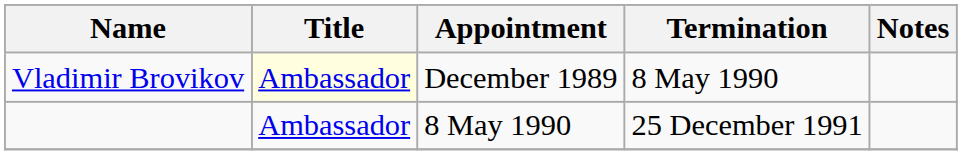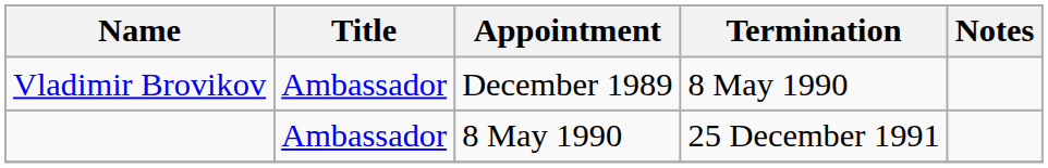Vladimir Brovikov | Title: lightyellow background -> no background
